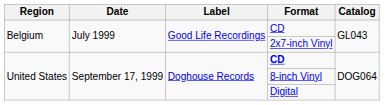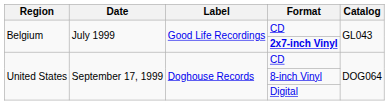2x7-inch Vinyl | Format: normal -> bold
United States / CD | Format: bold -> normal
